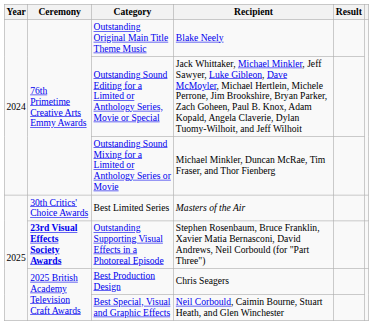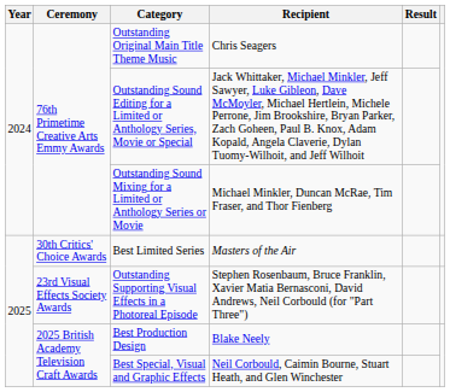Outstanding Original Main Title Theme Music | Recipient: Blake Neely -> Chris Seagers
Outstanding Supporting Visual Effects in a Photoreal Episode | Ceremony: bold -> normal
Best Production Design | Recipient: Chris Seagers -> Blake Neely
